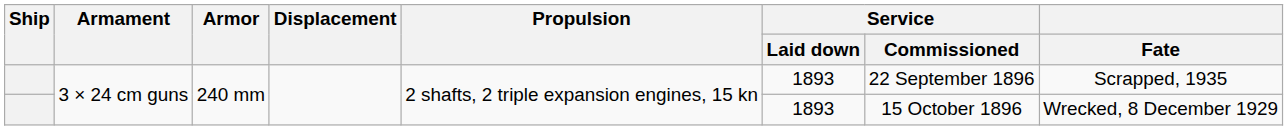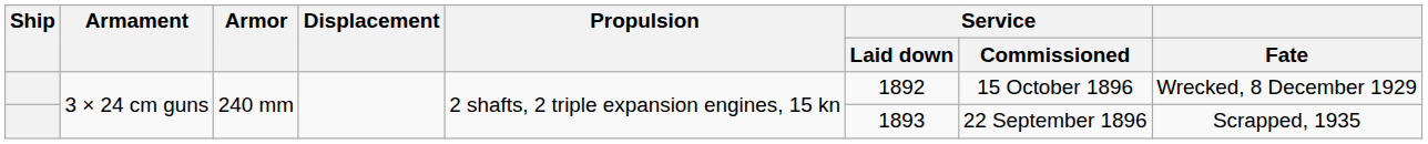row 3 | Service / Laid down: 1893 -> 1892
row 3 | Service / Commissioned: 22 September 1896 -> 15 October 1896
row 3 | Fate: Scrapped, 1935 -> Wrecked, 8 December 1929
row 4 | Service / Commissioned: 15 October 1896 -> 22 September 1896
row 4 | Fate: Wrecked, 8 December 1929 -> Scrapped, 1935
